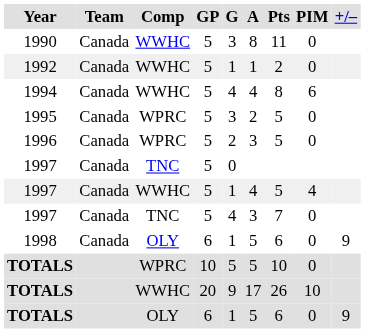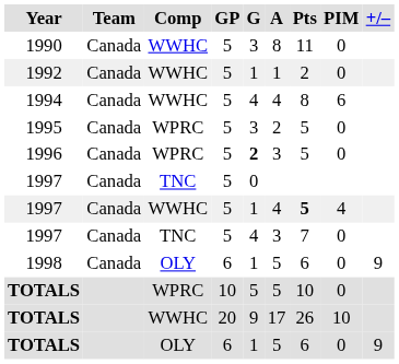1996 | G: normal -> bold
1997 / WWHC | Pts: normal -> bold
